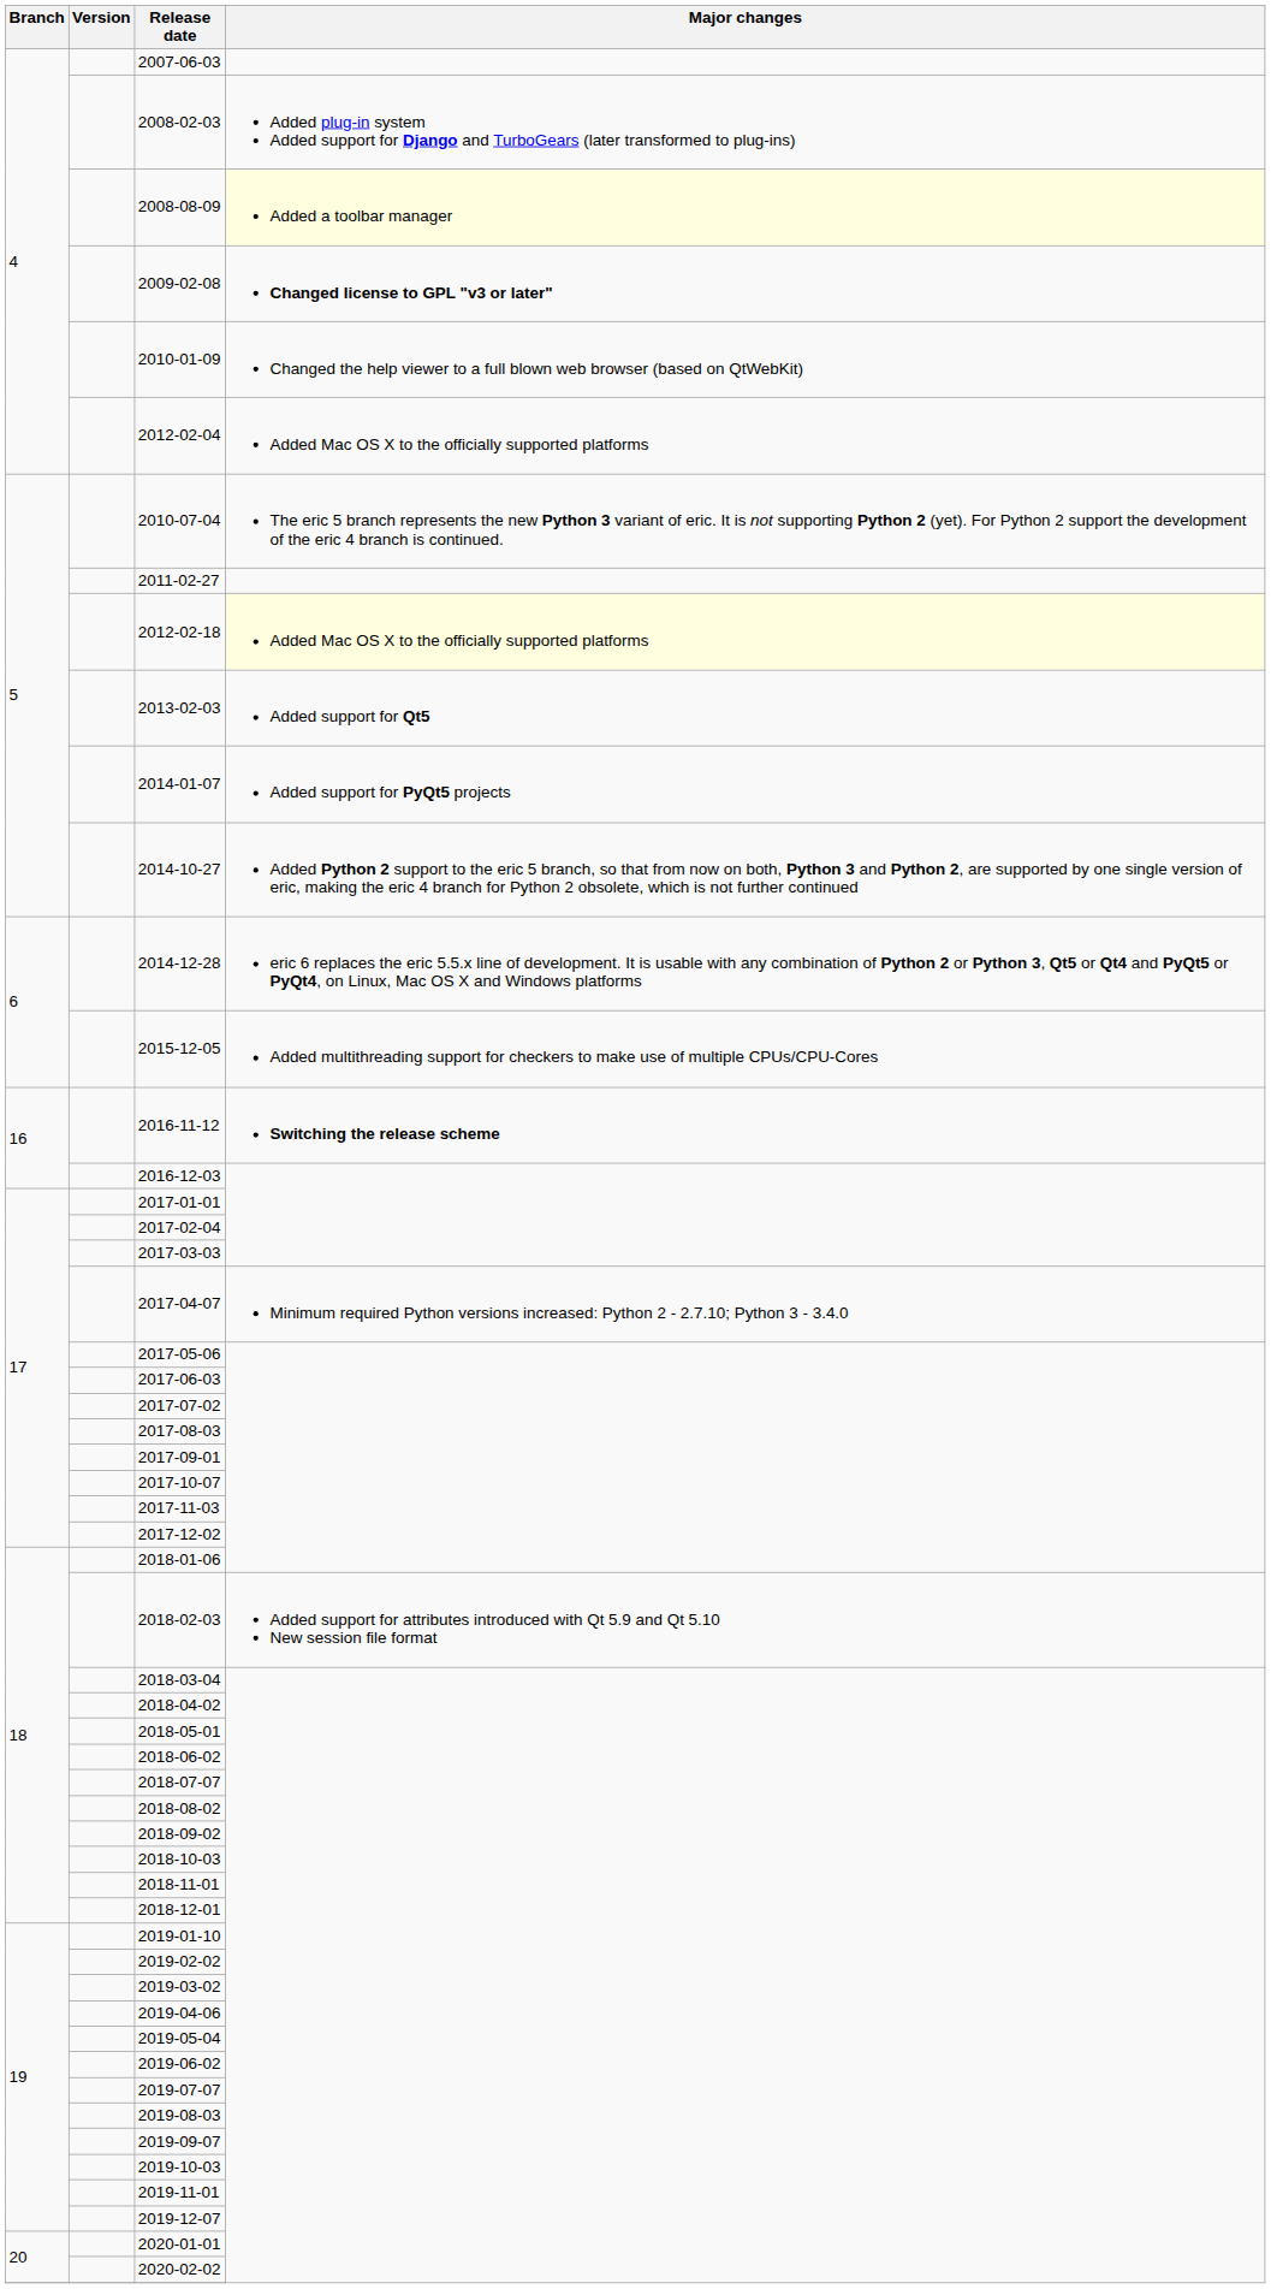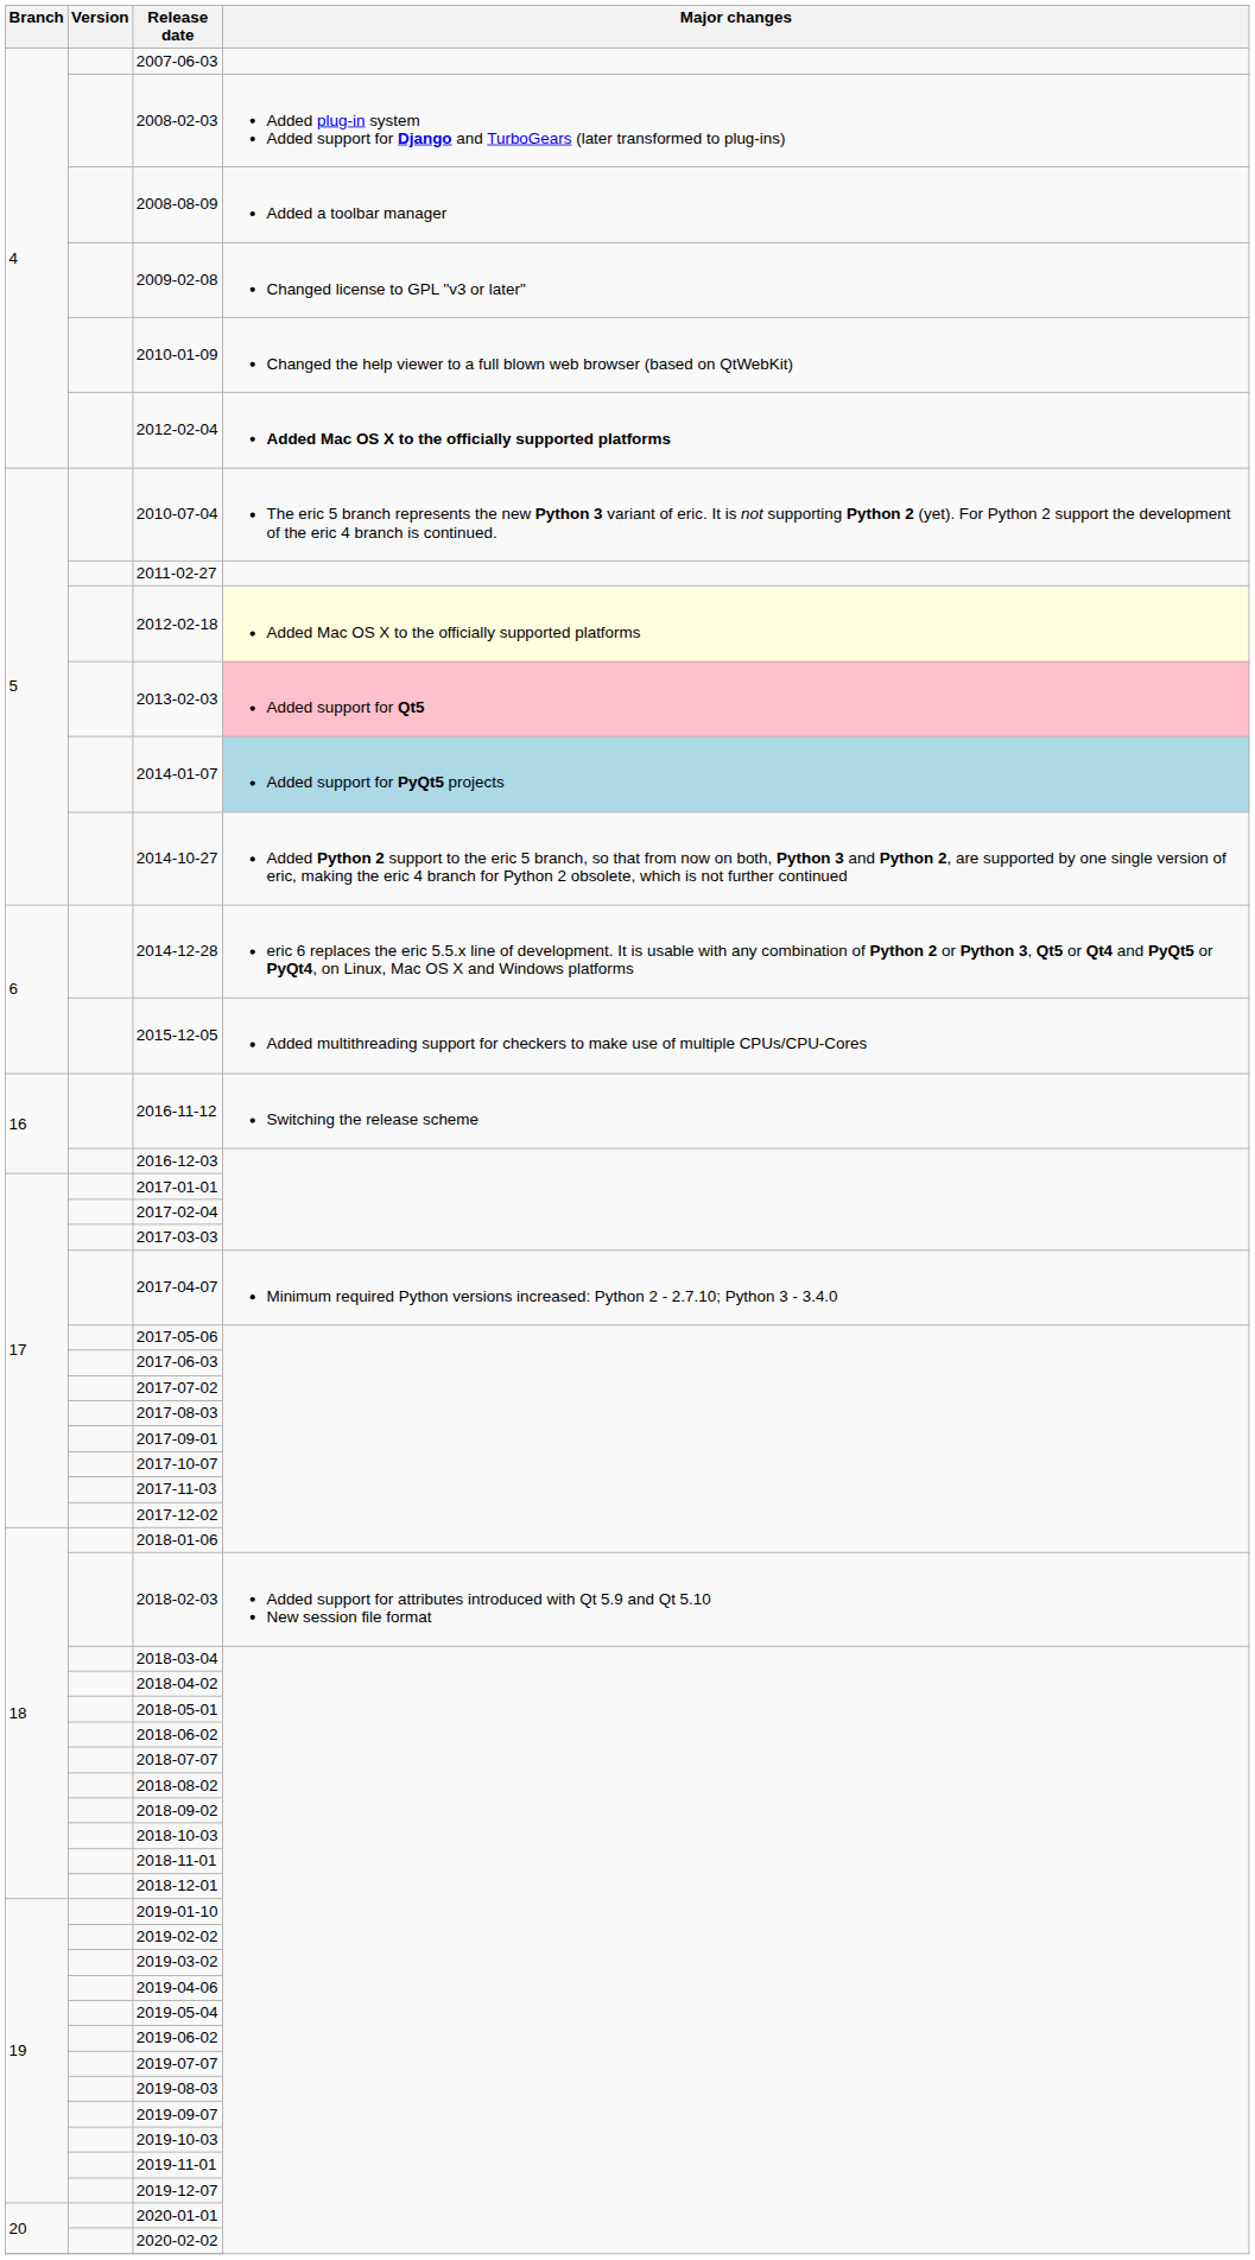2008-08-09 | Major changes: lightyellow background -> no background
2009-02-08 | Major changes: bold -> normal
2012-02-04 | Major changes: normal -> bold
2013-02-03 | Major changes: no background -> pink background
2014-01-07 | Major changes: no background -> lightblue background
2016-11-12 | Major changes: bold -> normal
